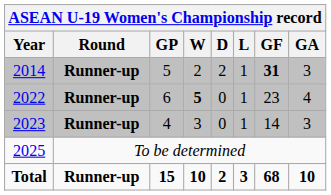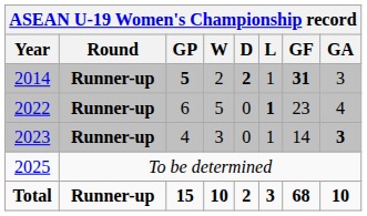2014 | GP: normal -> bold
2014 | D: normal -> bold
2022 | W: bold -> normal
2022 | L: normal -> bold
2023 | GA: normal -> bold
